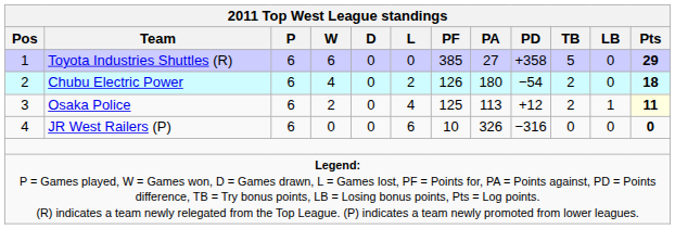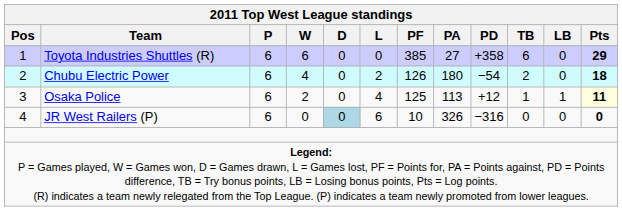Toyota Industries Shuttles (R) | TB: 5 -> 6
Osaka Police | TB: 2 -> 1
JR West Railers (P) | D: no background -> lightblue background
